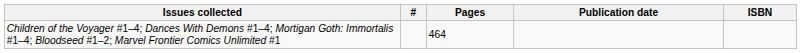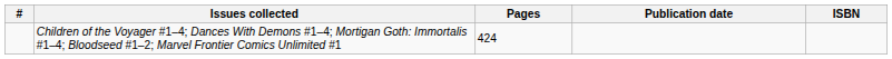columns swapped: # <-> Issues collected
row 2 | Pages: 464 -> 424
